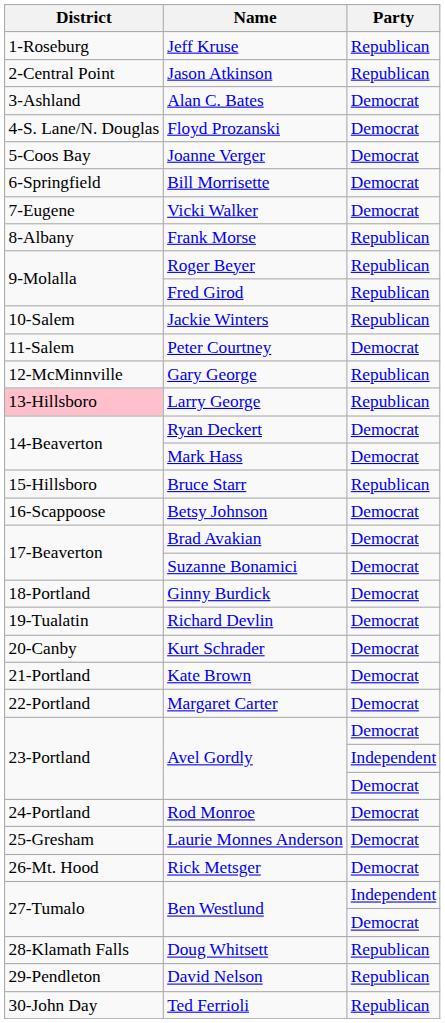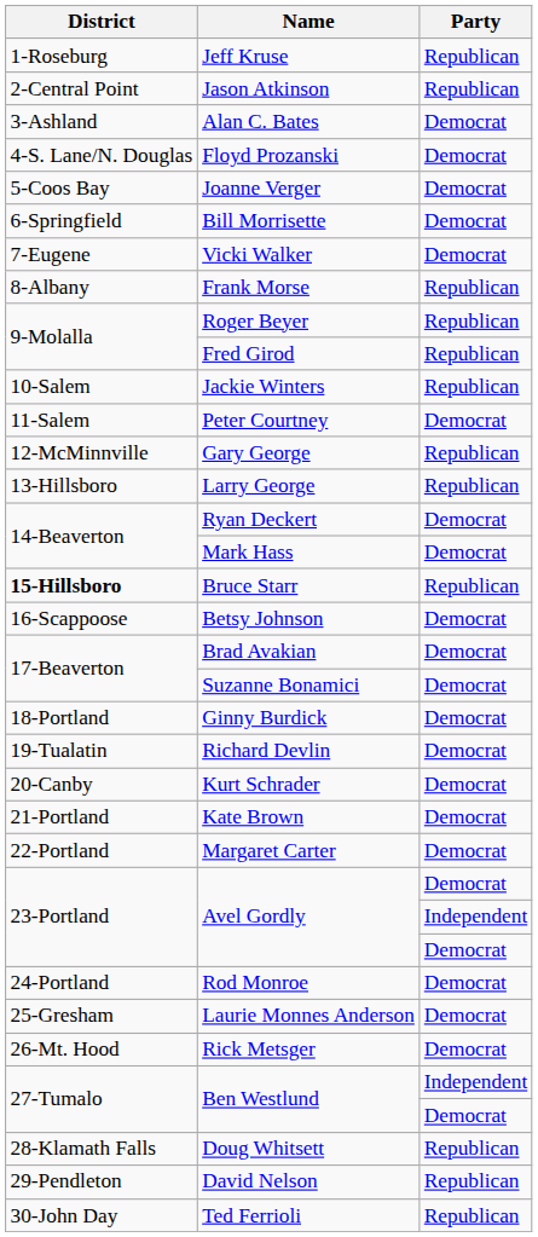Larry George | District: pink background -> no background
Bruce Starr | District: normal -> bold
